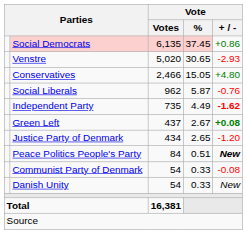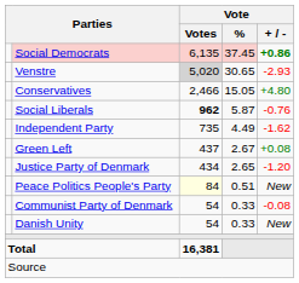Social Democrats | Vote / + / -: normal -> bold
Venstre | Vote / Votes: no background -> lightgrey background
Social Liberals | Vote / Votes: normal -> bold
Independent Party | Vote / + / -: bold -> normal
Green Left | Vote / + / -: bold -> normal
Peace Politics People's Party | Vote / Votes: no background -> lightyellow background
Peace Politics People's Party | Vote / + / -: bold -> normal
